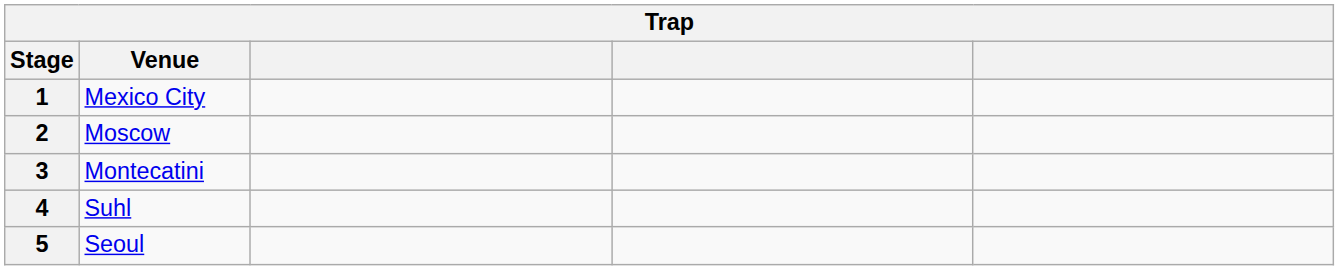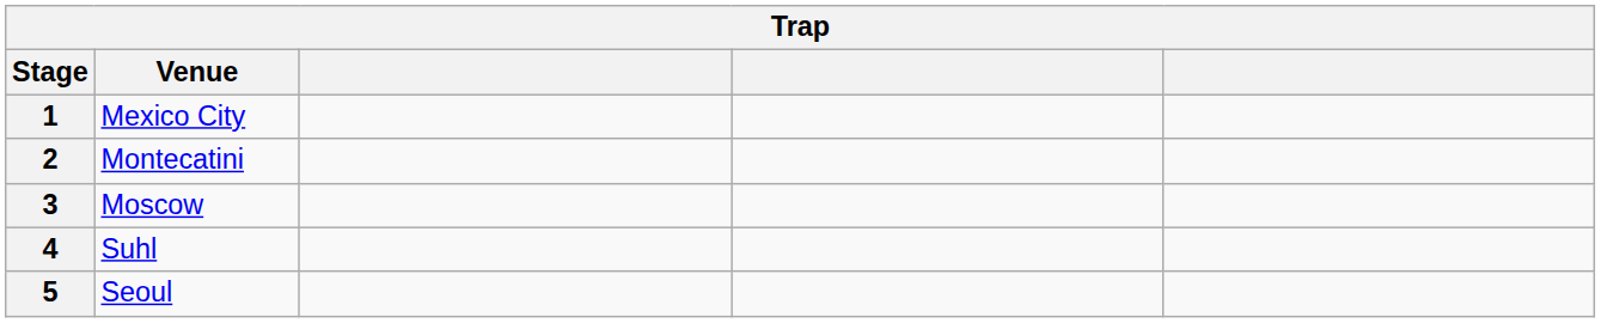2 | Venue: Moscow -> Montecatini
3 | Venue: Montecatini -> Moscow
